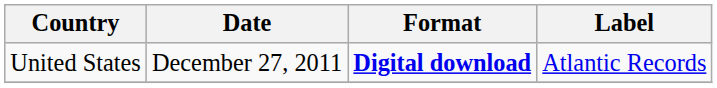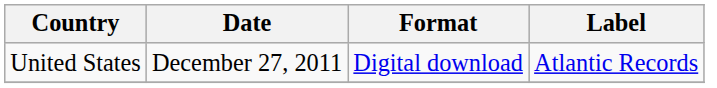United States | Format: bold -> normal
